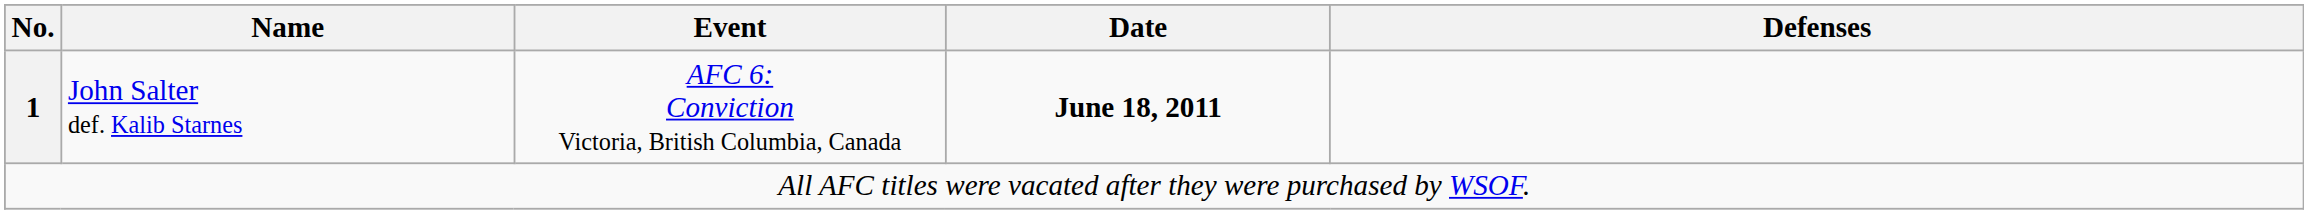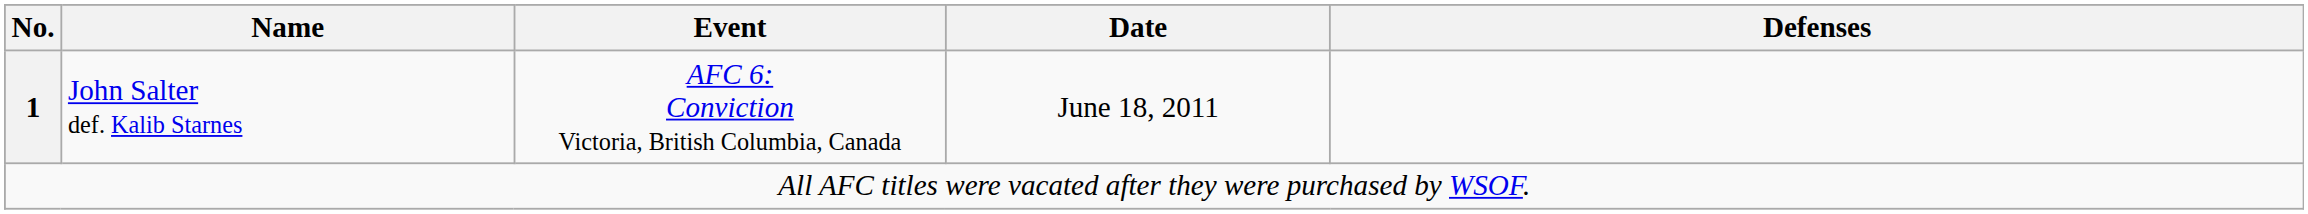1 | Date: bold -> normal
